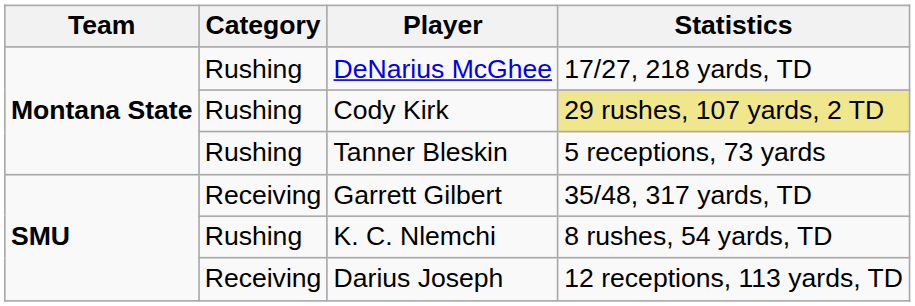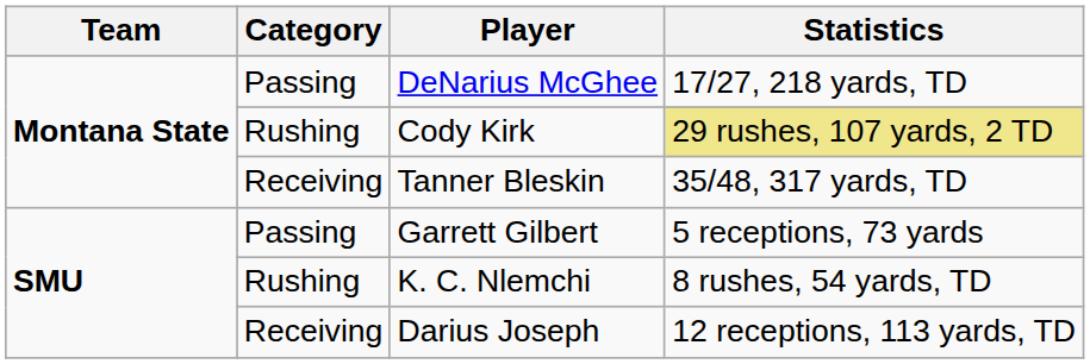DeNarius McGhee | Category: Rushing -> Passing
Tanner Bleskin | Category: Rushing -> Receiving
Tanner Bleskin | Statistics: 5 receptions, 73 yards -> 35/48, 317 yards, TD
Garrett Gilbert | Category: Receiving -> Passing
Garrett Gilbert | Statistics: 35/48, 317 yards, TD -> 5 receptions, 73 yards
